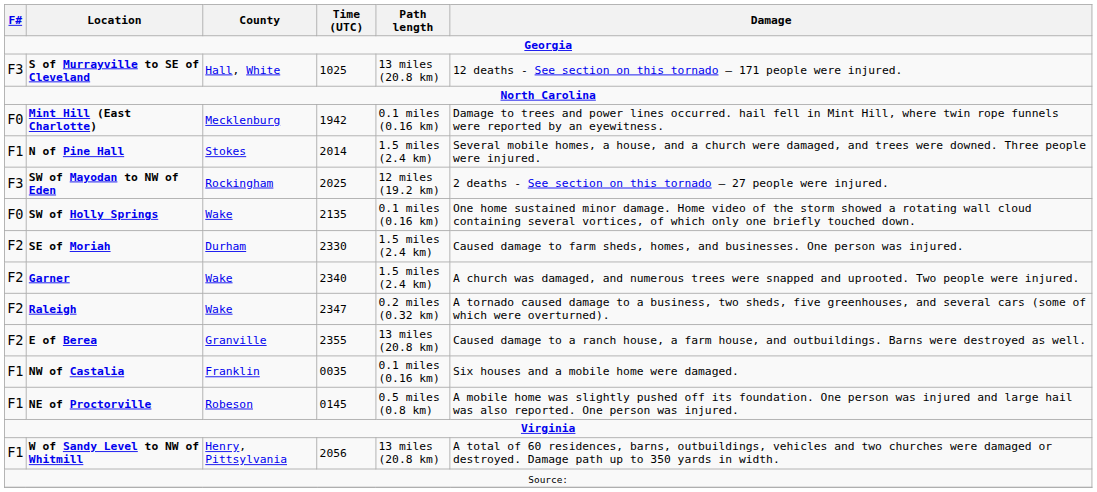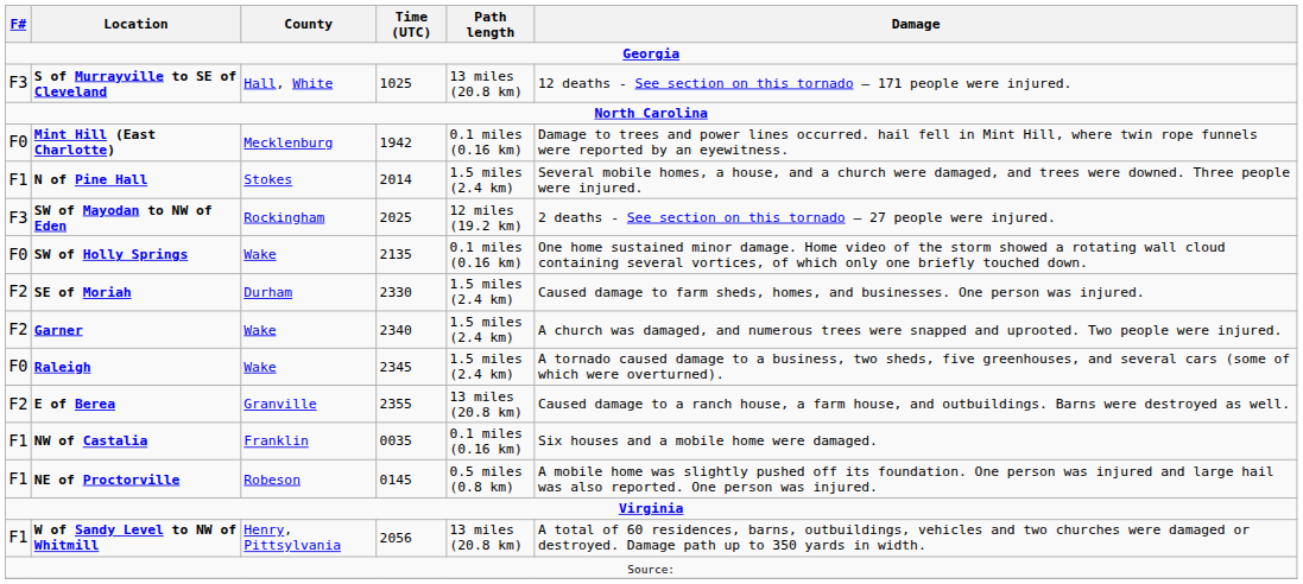Raleigh | F#: F2 -> F0
Raleigh | Time (UTC): 2347 -> 2345
Raleigh | Path length: 0.2 miles (0.32 km) -> 1.5 miles (2.4 km)
